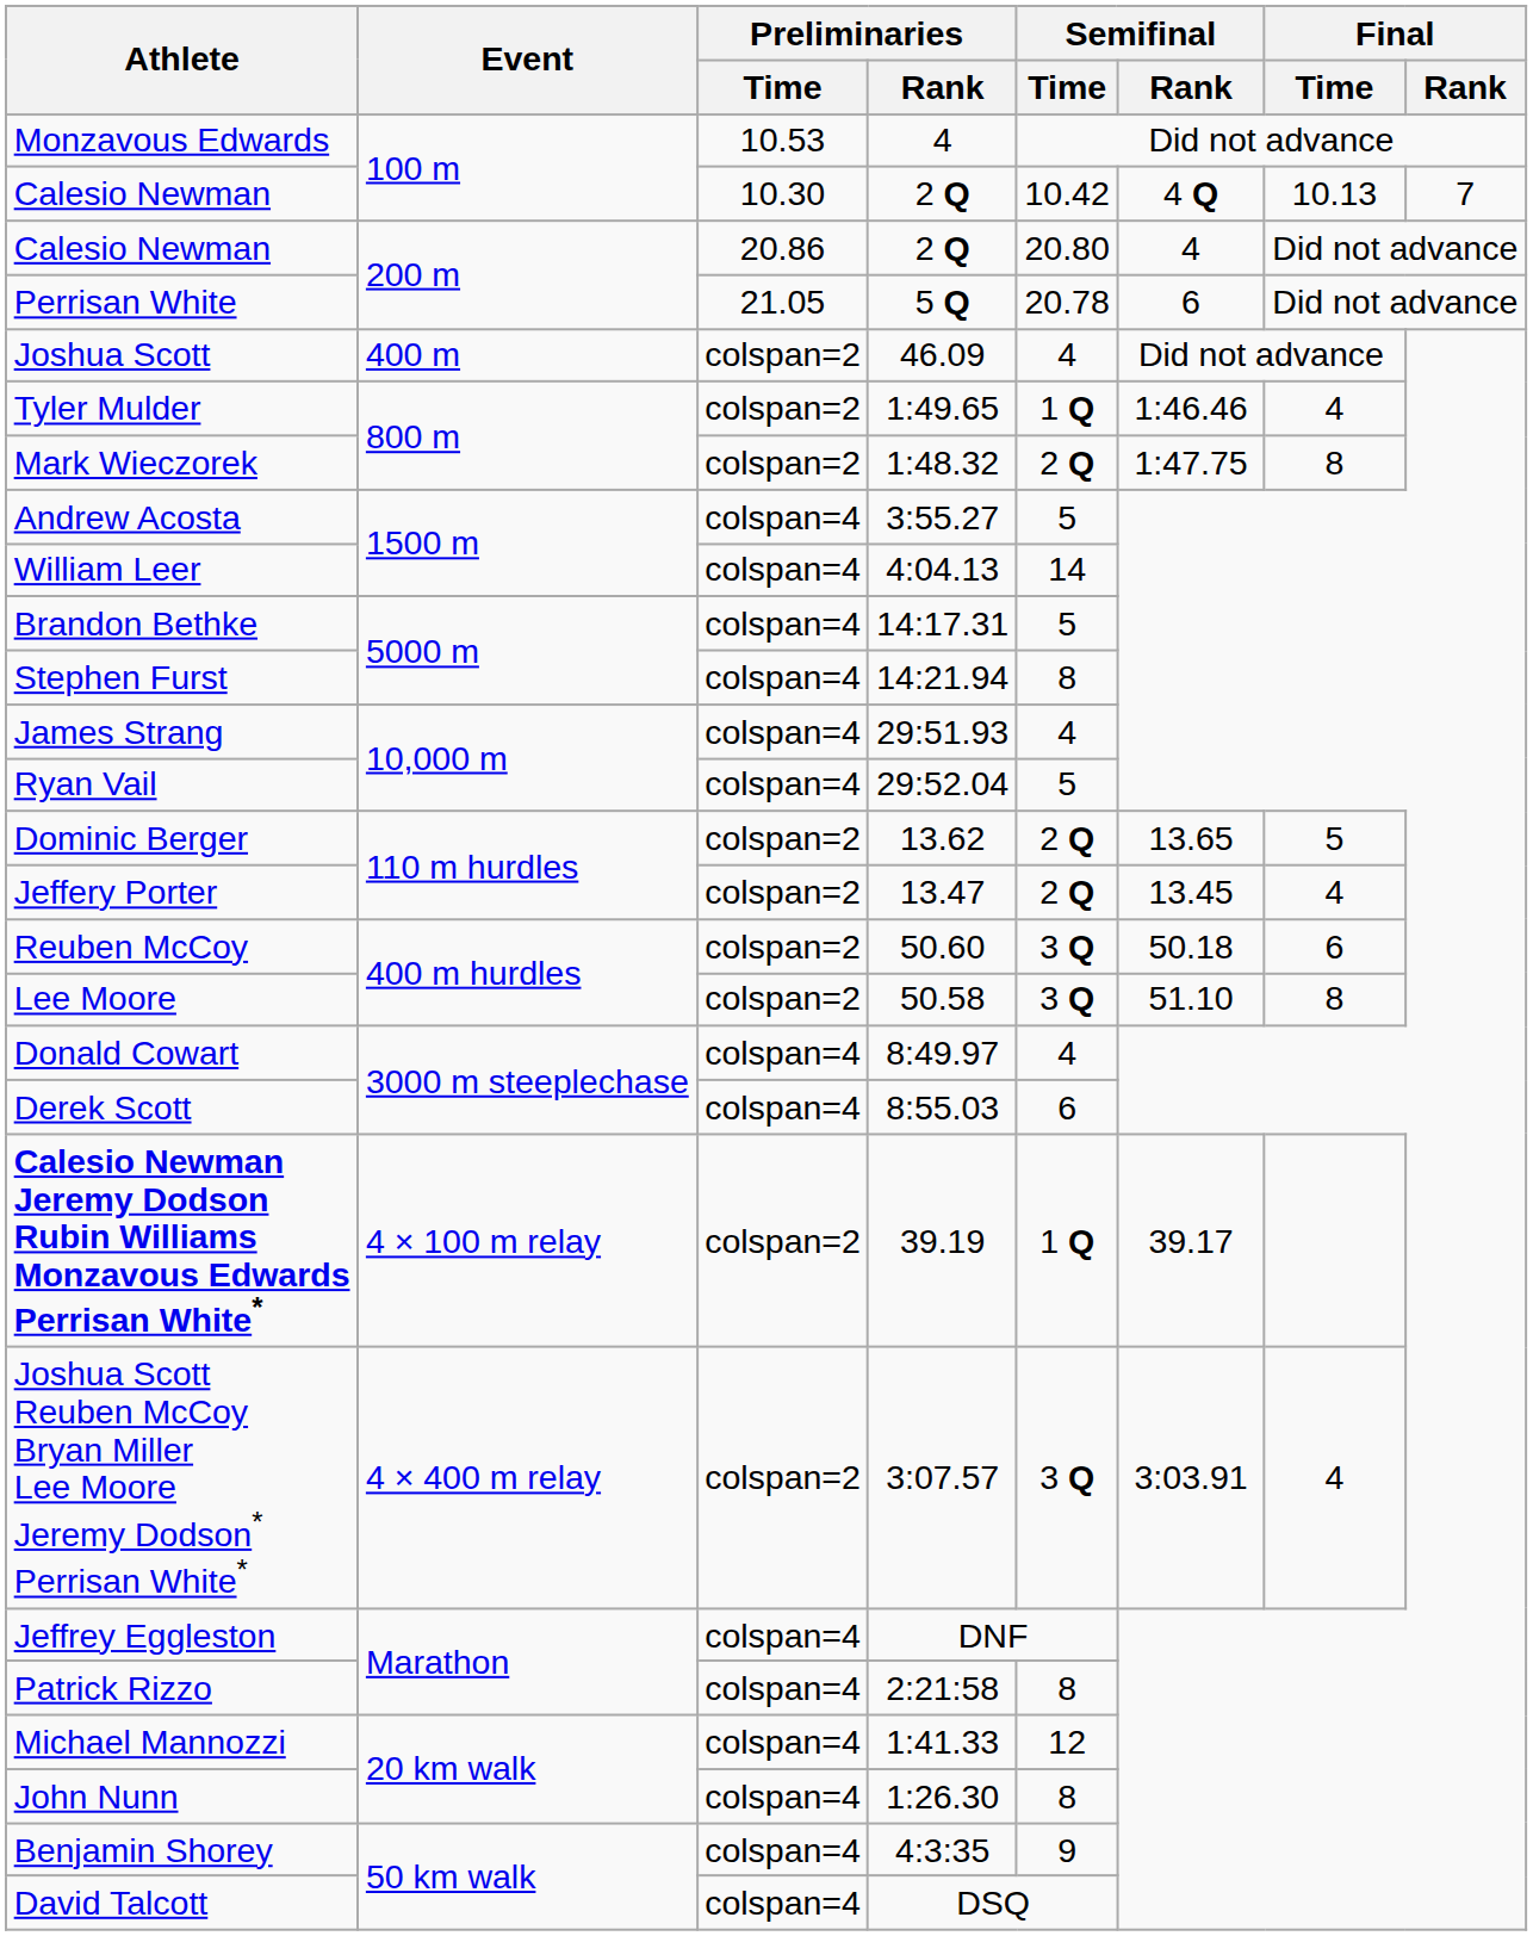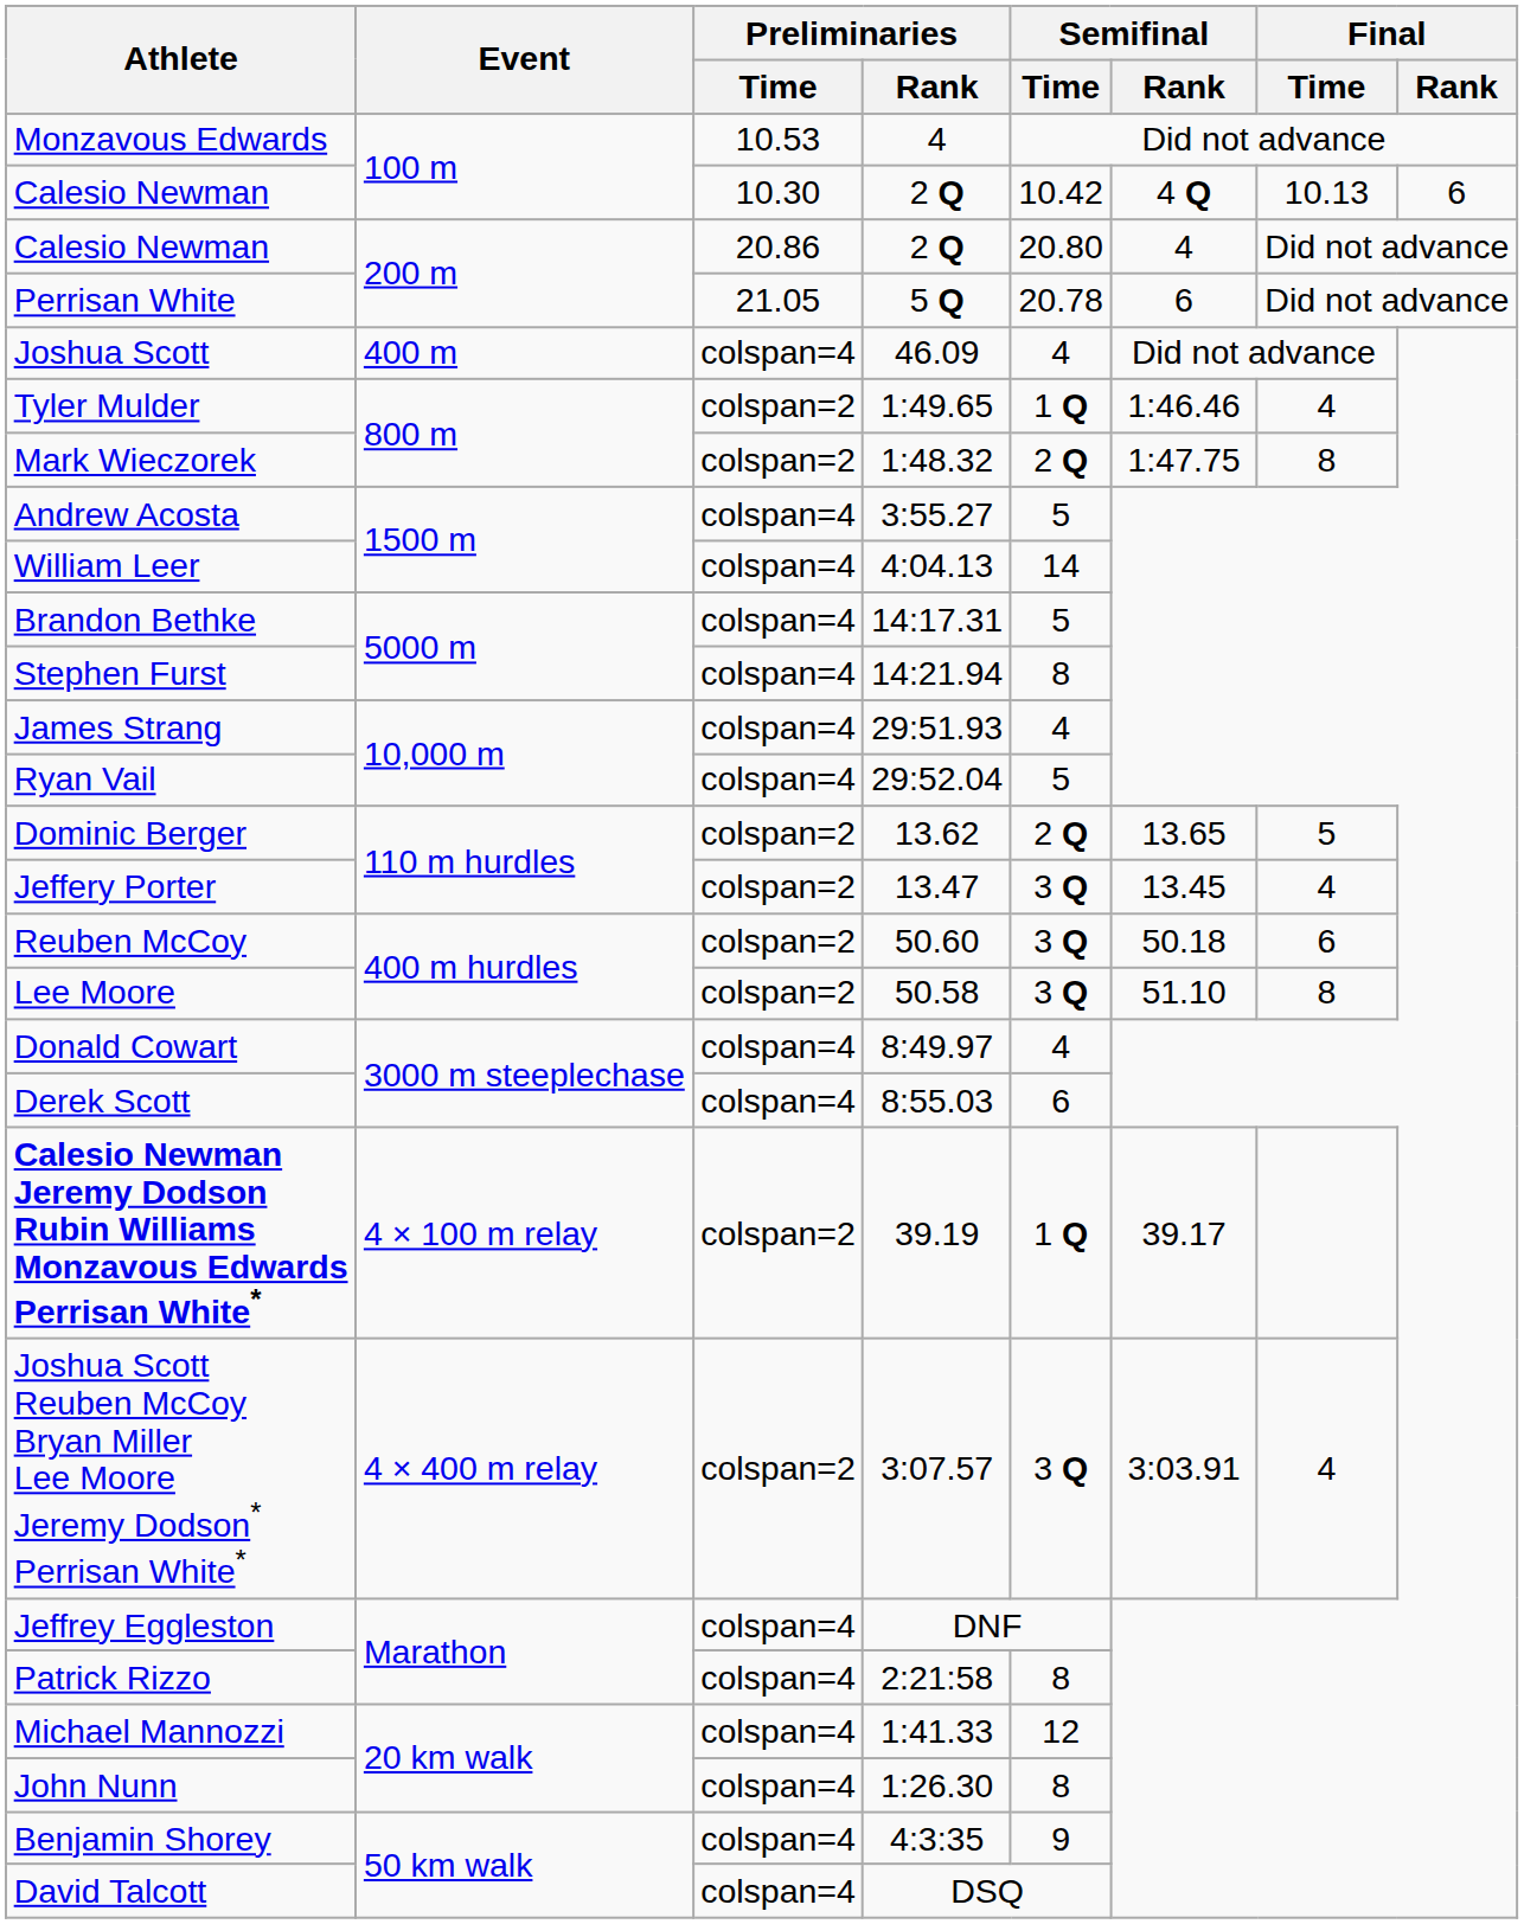Calesio Newman / 100 m | Final / Rank: 7 -> 6
Joshua Scott | Preliminaries / Time: colspan=2 -> colspan=4
Jeffery Porter | Semifinal / Time: 2 Q -> 3 Q
